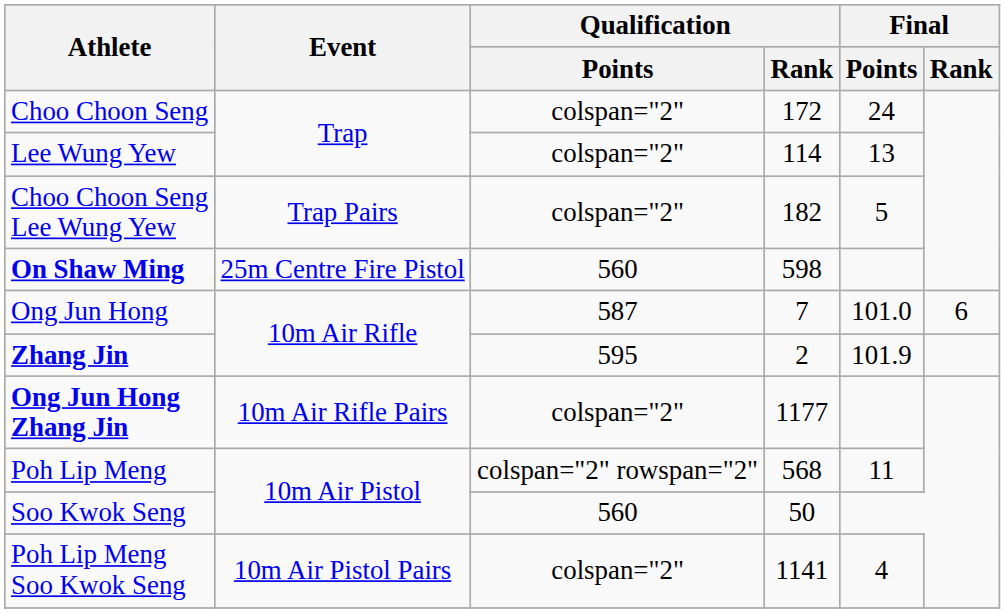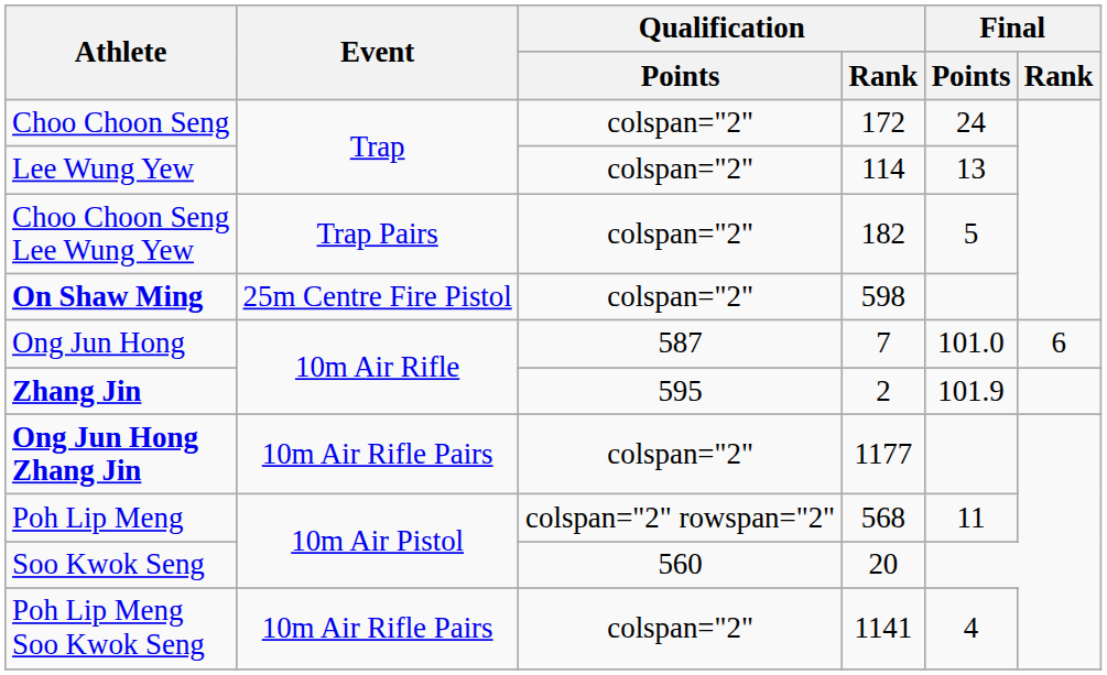On Shaw Ming | Qualification / Points: 560 -> colspan="2"
Soo Kwok Seng | Qualification / Rank: 50 -> 20
Poh Lip Meng Soo Kwok Seng | Event: 10m Air Pistol Pairs -> 10m Air Rifle Pairs
